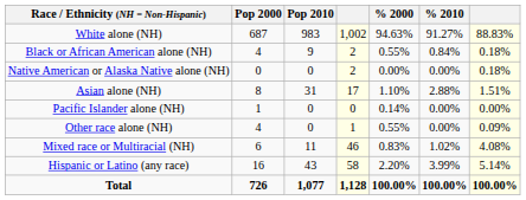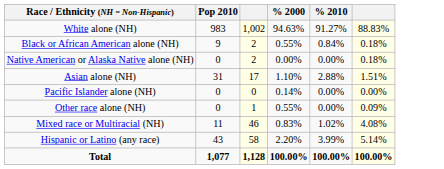- column: Pop 2000 | 687 | 4 | 0 | 8 | 1 | 4 | 6 | 16 | 726
